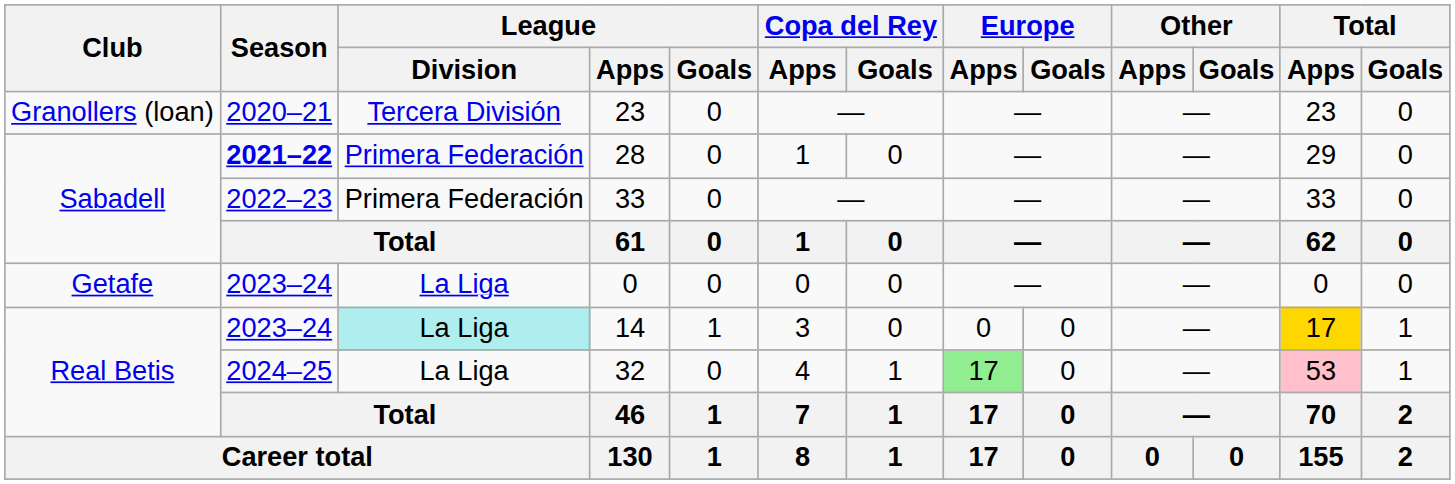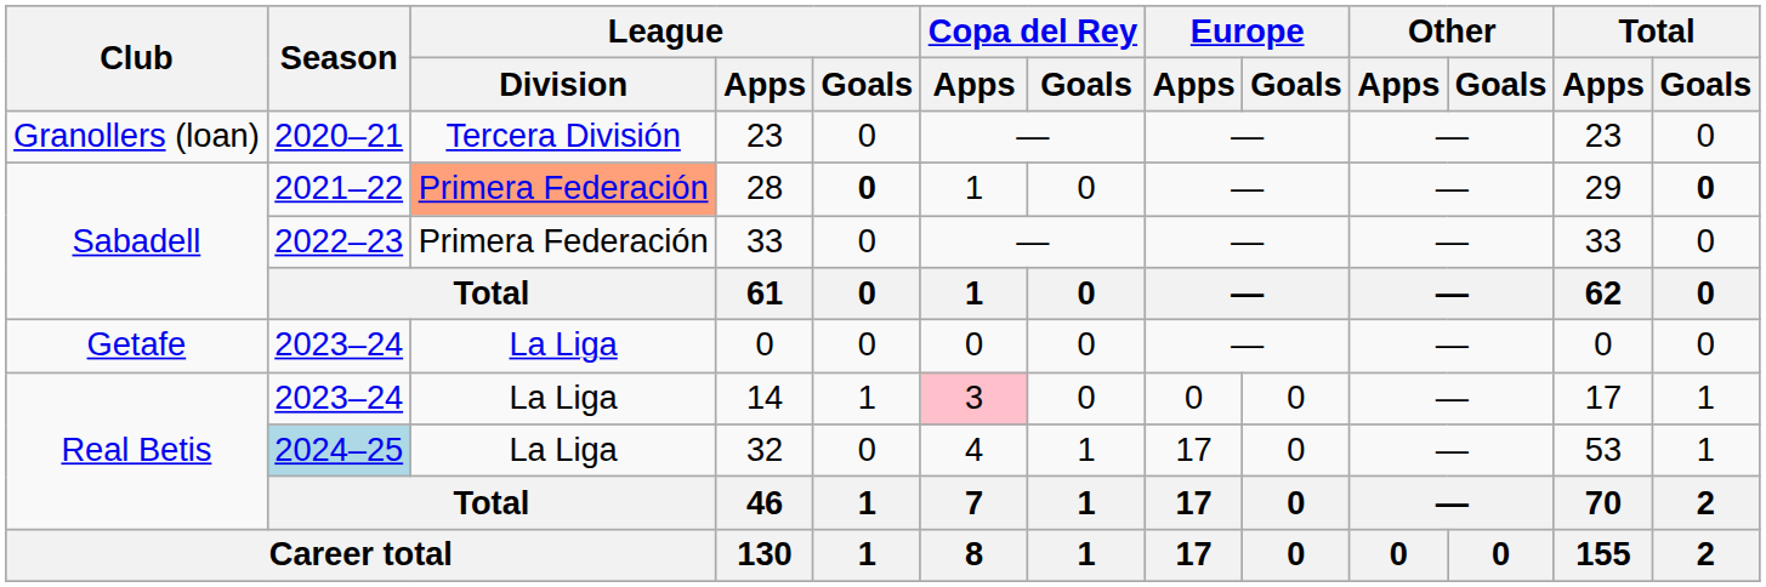28 | Season: bold -> normal
28 | League / Division: no background -> lightsalmon background
28 | League / Goals: normal -> bold
28 | Total / Goals: normal -> bold
14 | League / Division: paleturquoise background -> no background
14 | Copa del Rey / Apps: no background -> pink background
14 | Total / Apps: gold background -> no background
32 | Season: no background -> lightblue background
32 | Europe / Apps: lightgreen background -> no background
32 | Total / Apps: pink background -> no background
